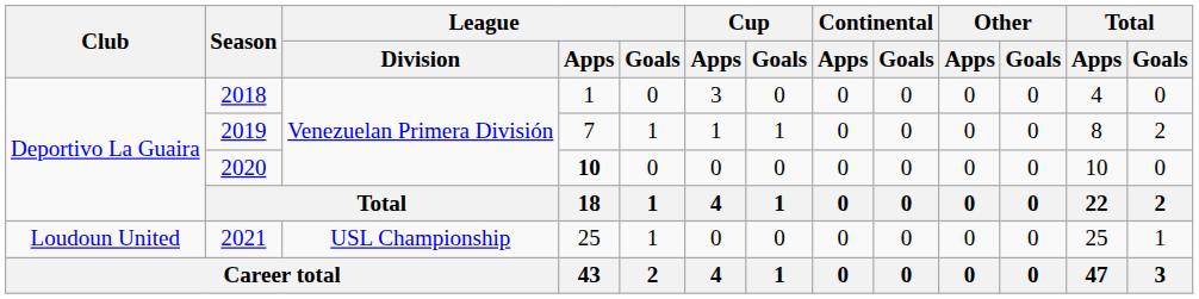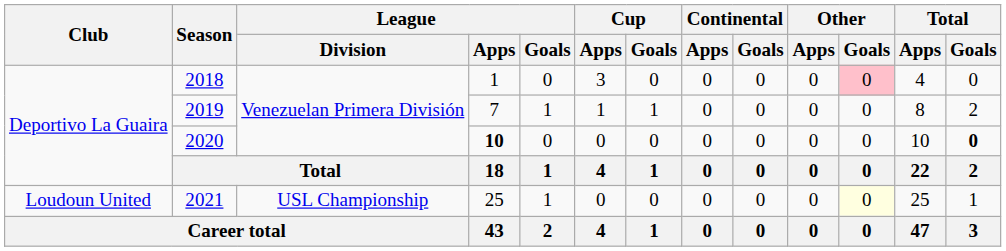2018 | Other / Goals: no background -> pink background
2020 | Total / Goals: normal -> bold
2021 | Other / Goals: no background -> lightyellow background
